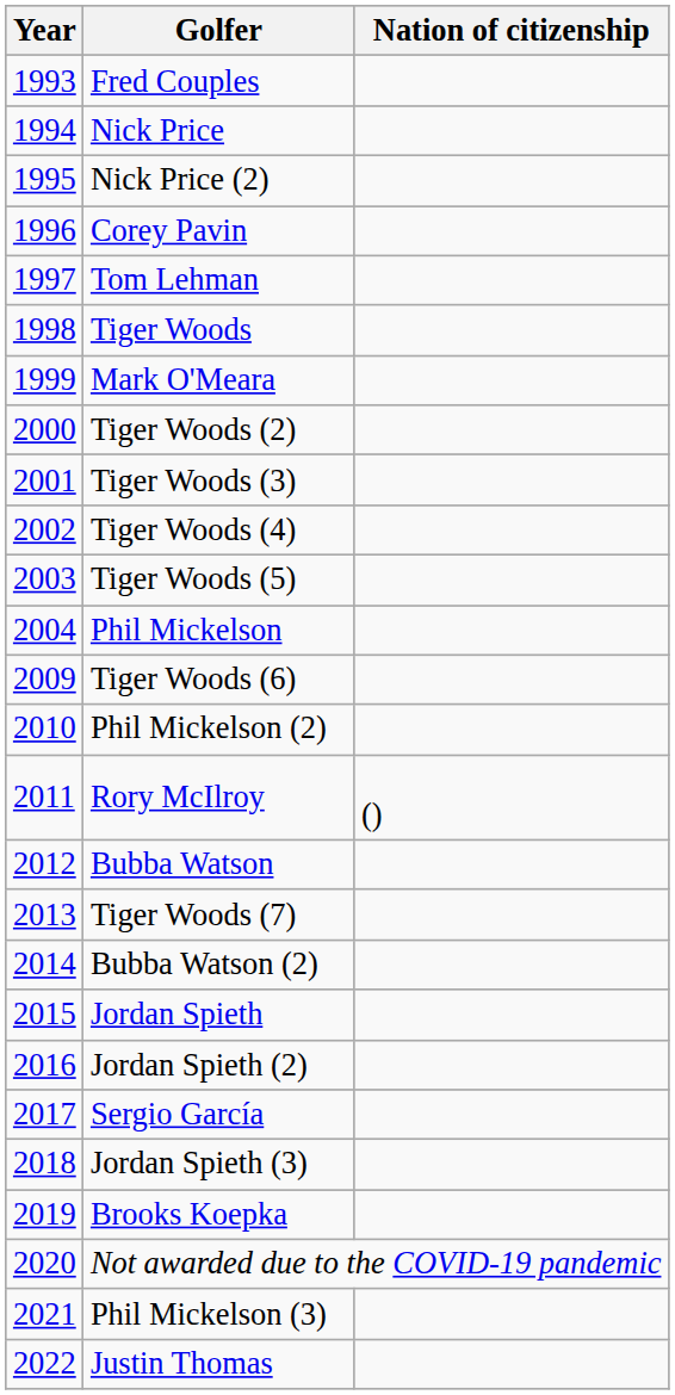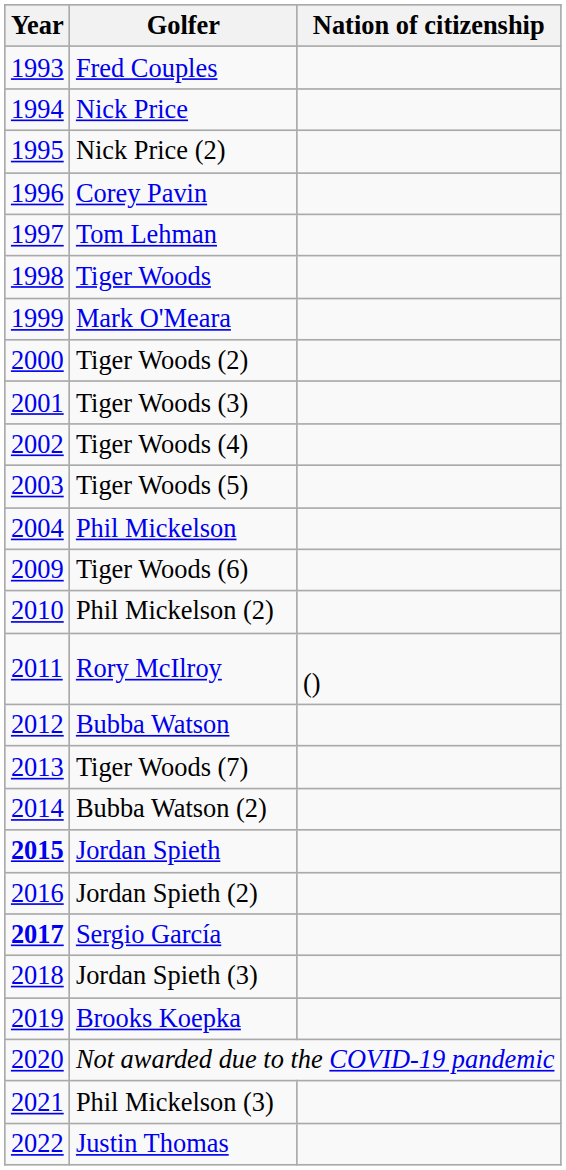Jordan Spieth | Year: normal -> bold
Sergio García | Year: normal -> bold
